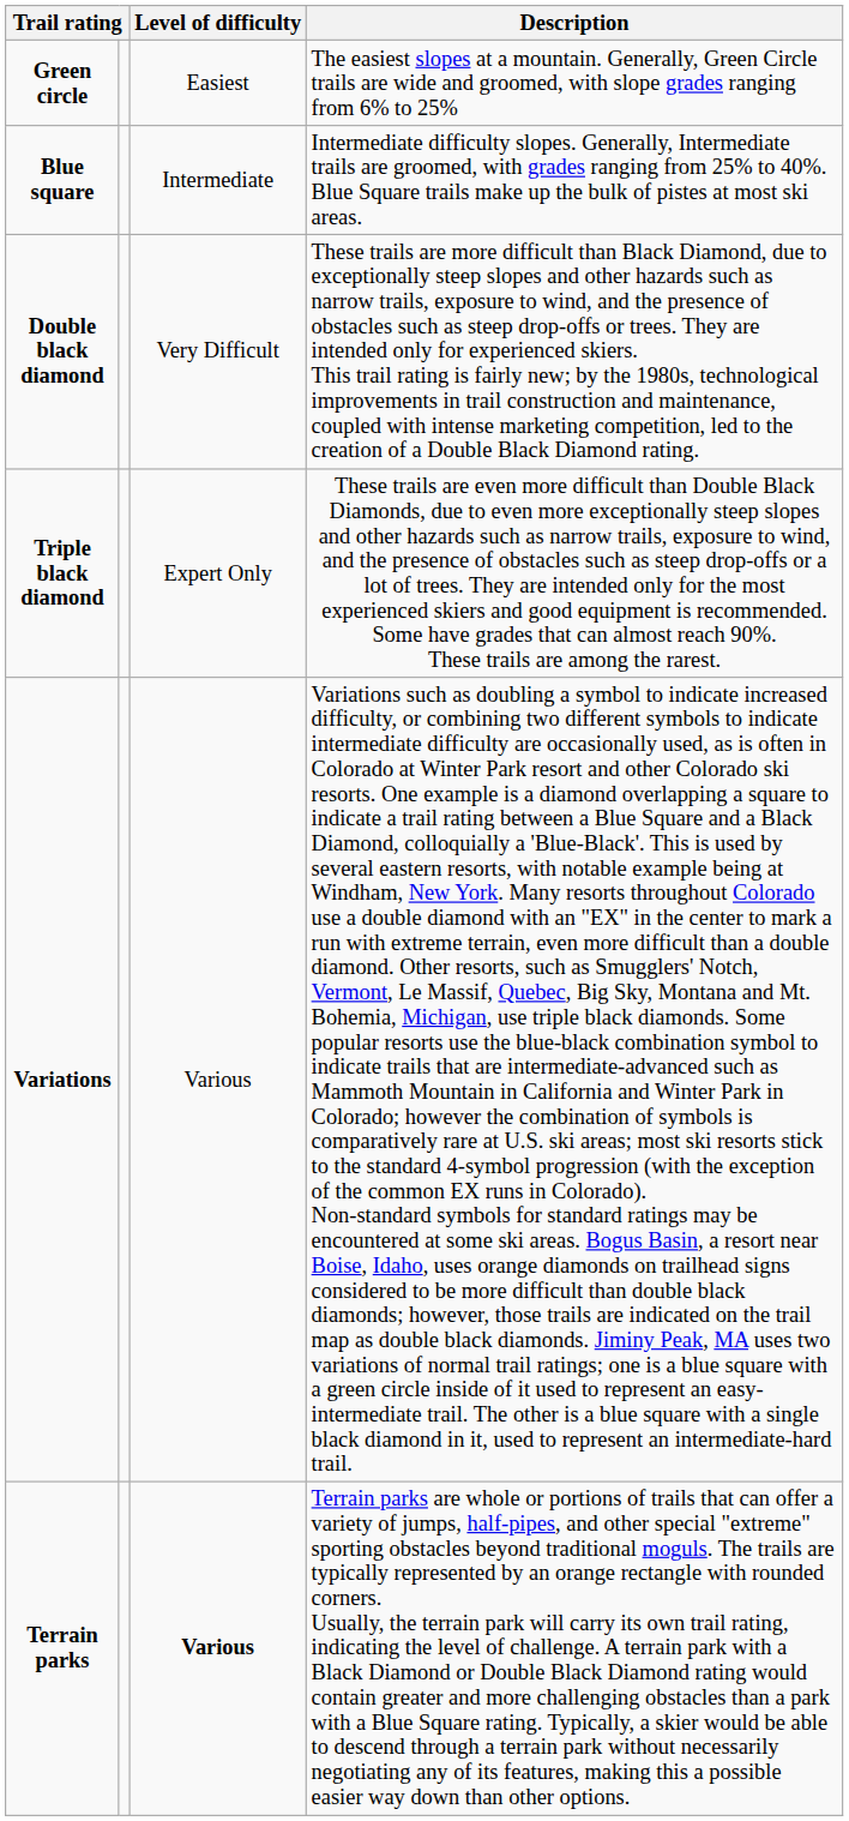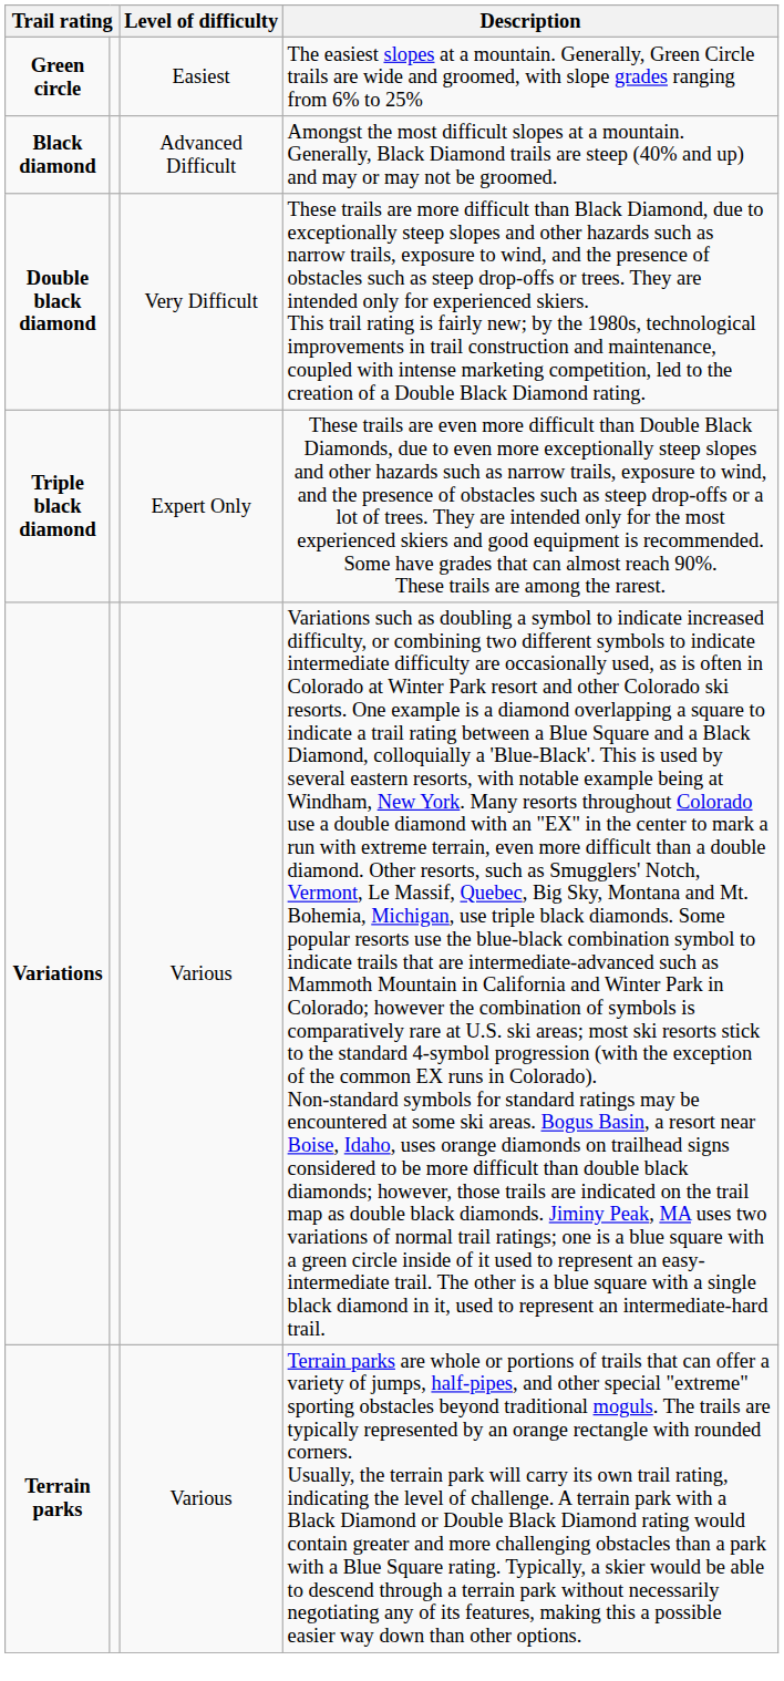- row: Blue square | Intermediate | Intermediate difficulty slopes. Generally, Intermediate trails are groomed, with grades ranging from 25% to 40%. Blue Square trails make up the bulk of pistes at most ski areas.
+ row: Black diamond | Advanced Difficult | Amongst the most difficult slopes at a mountain. Generally, Black Diamond trails are steep (40% and up) and may or may not be groomed.
Terrain parks | Level of difficulty: bold -> normal
